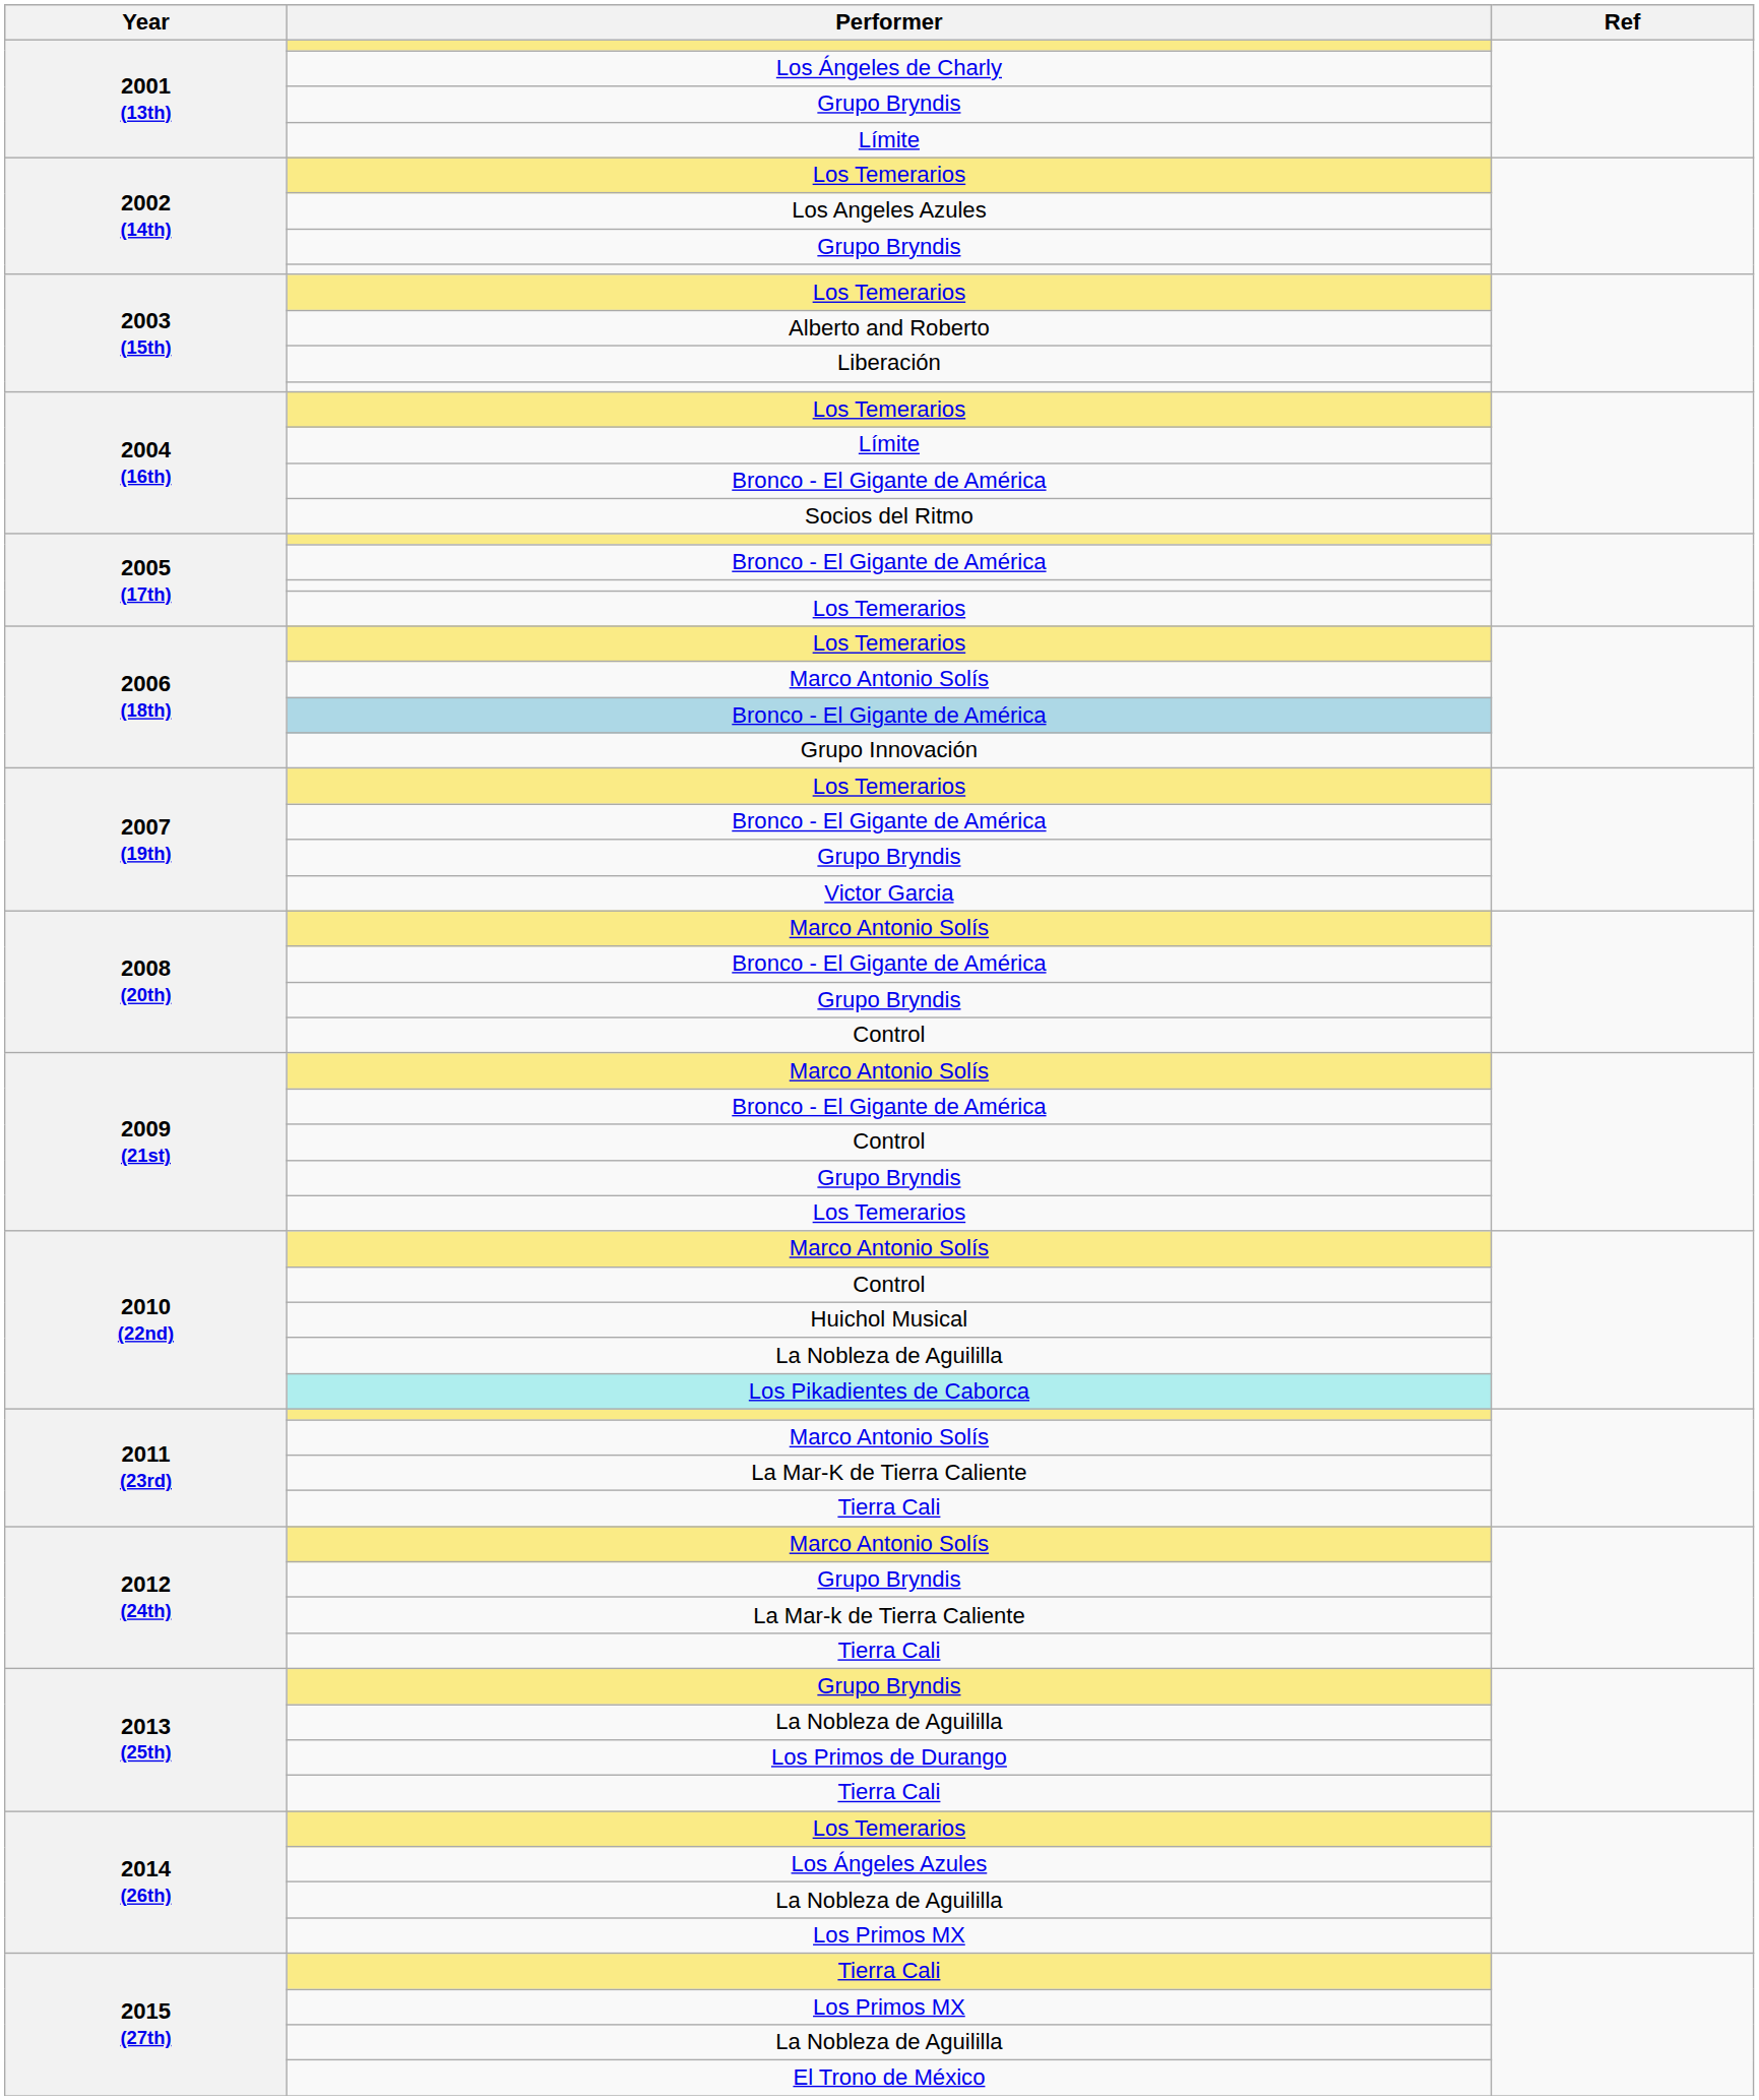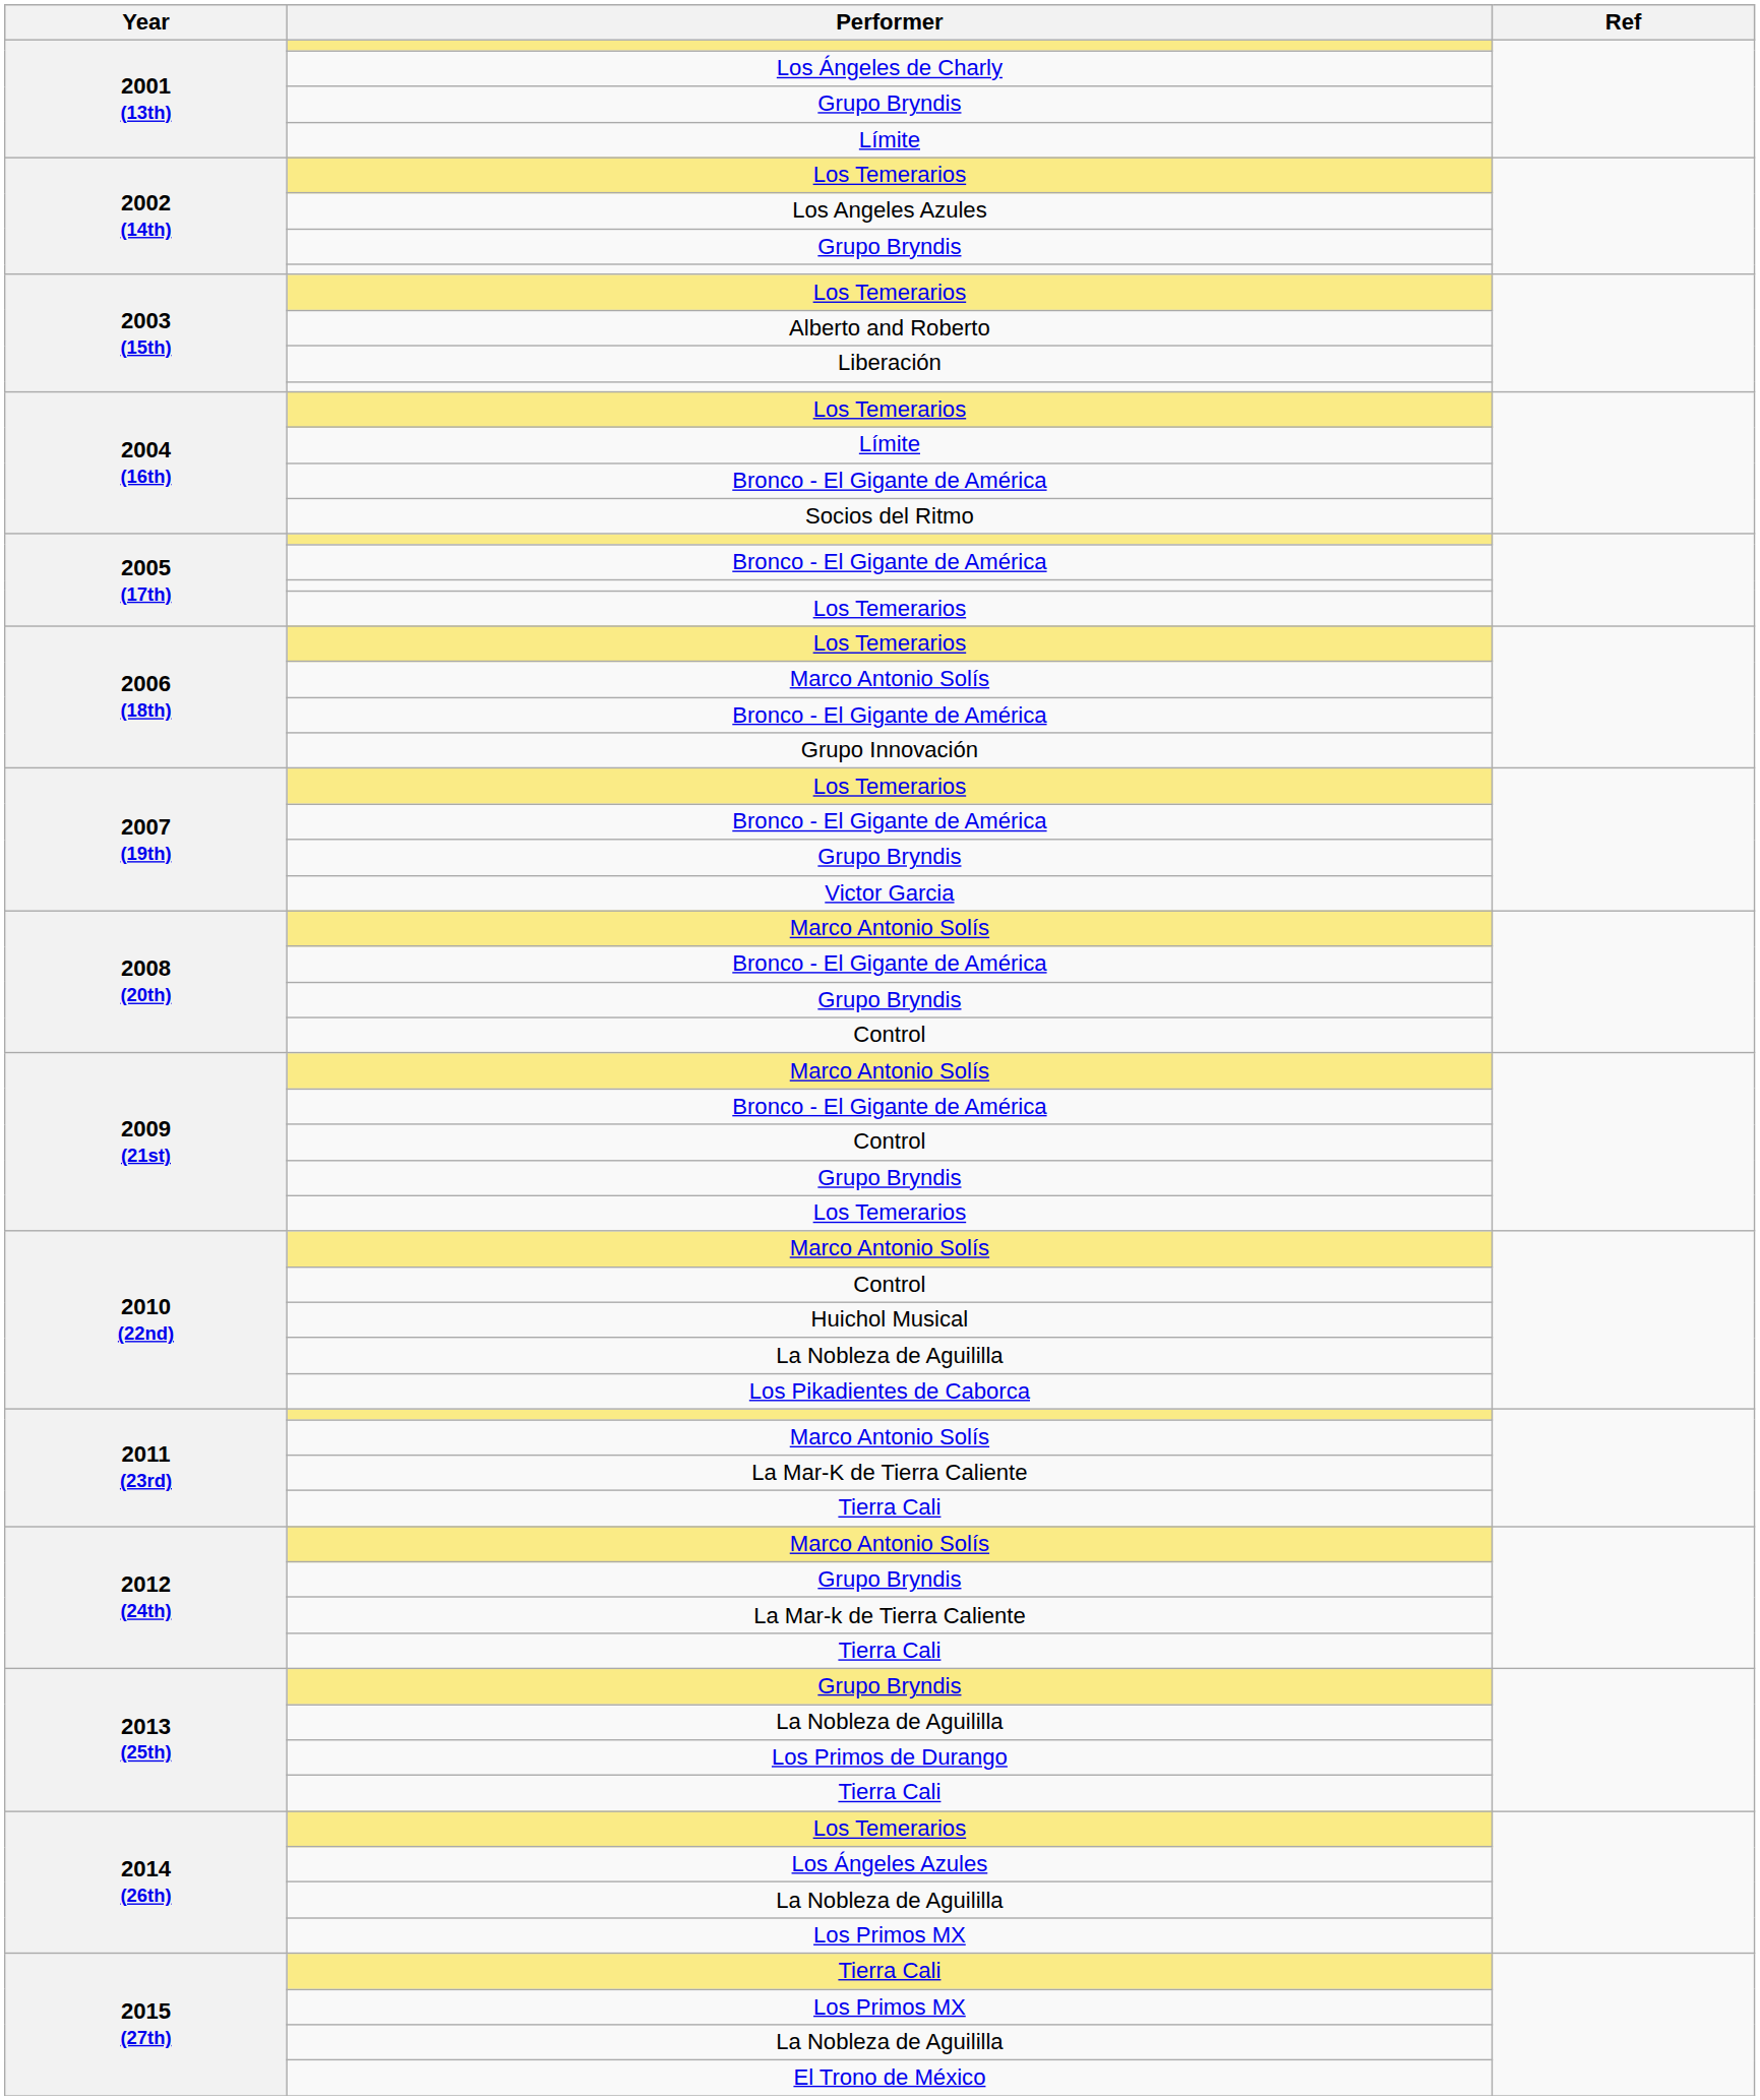2006 (18th) / Bronco - El Gigante de América | Performer: lightblue background -> no background
Los Pikadientes de Caborca | Performer: paleturquoise background -> no background
